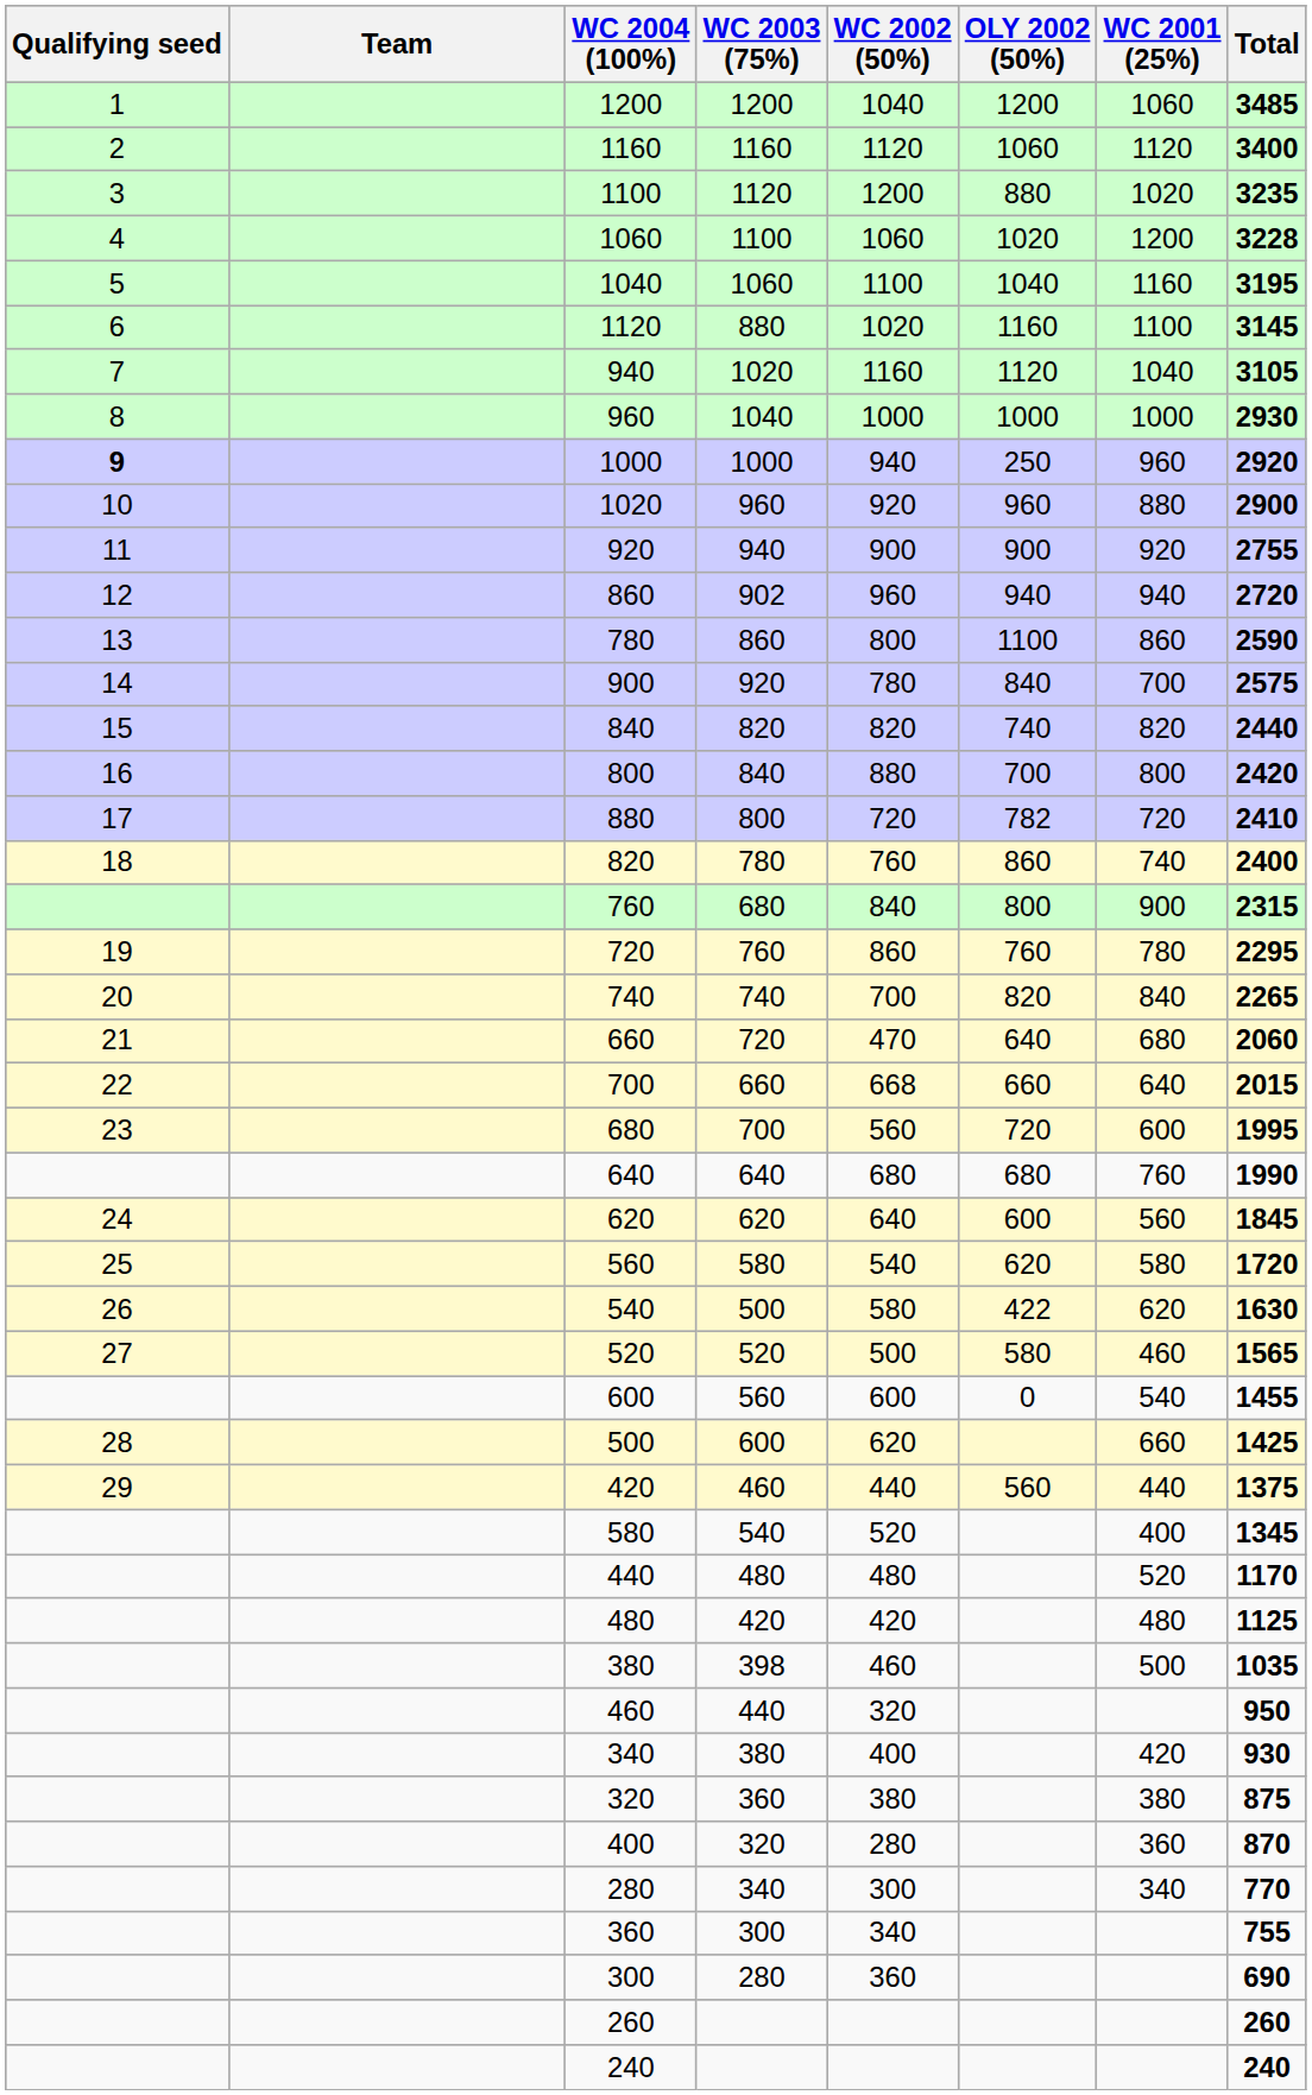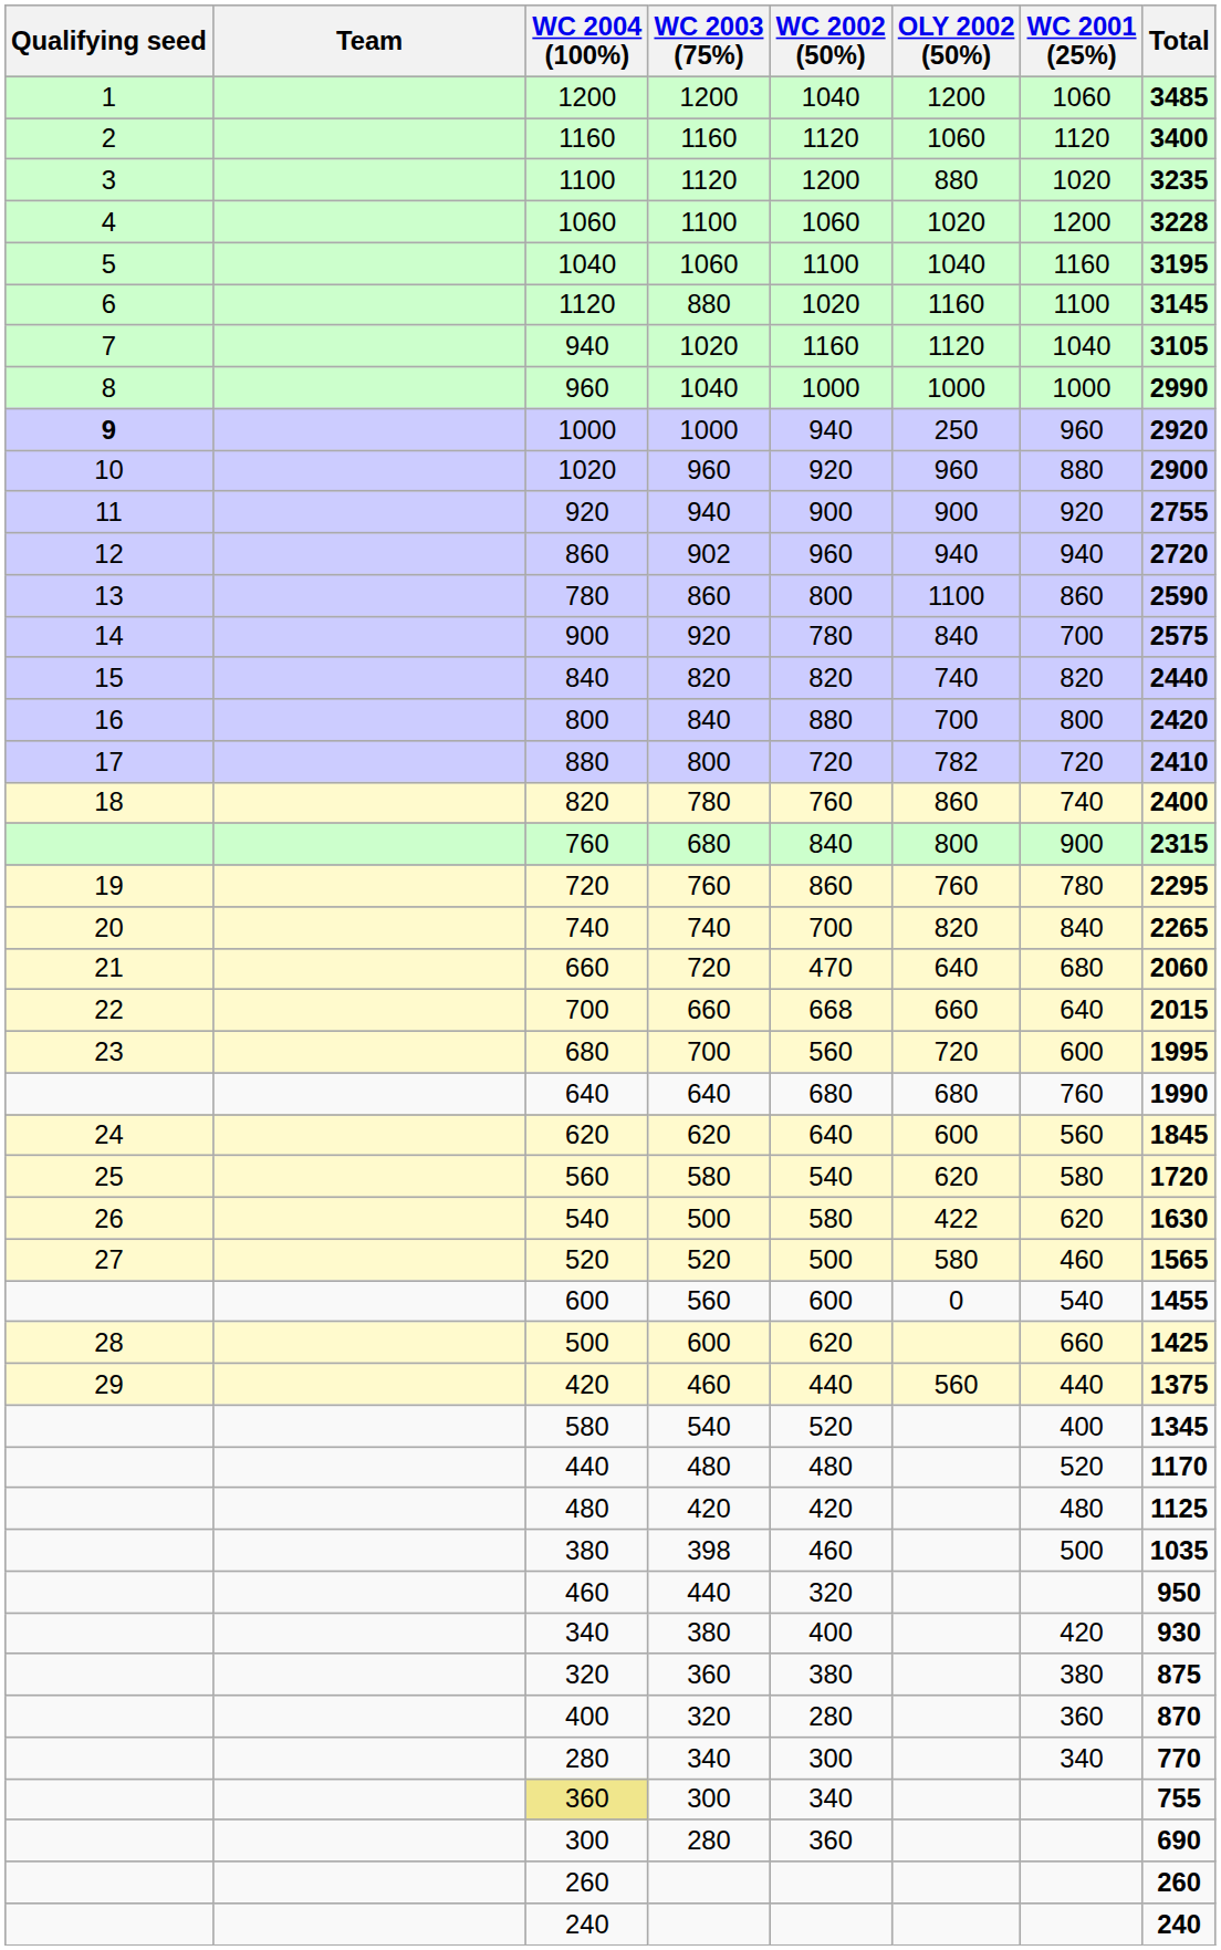row 9 | Total: 2930 -> 2990
row 43 | WC 2004 (100%): no background -> khaki background
